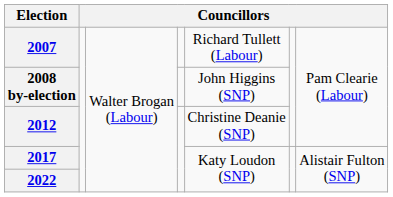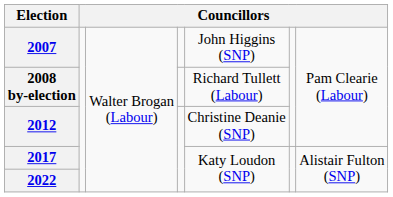2007 | column 5: Richard Tullett (Labour) -> John Higgins (SNP)
2008 by-election | column 5: John Higgins (SNP) -> Richard Tullett (Labour)
